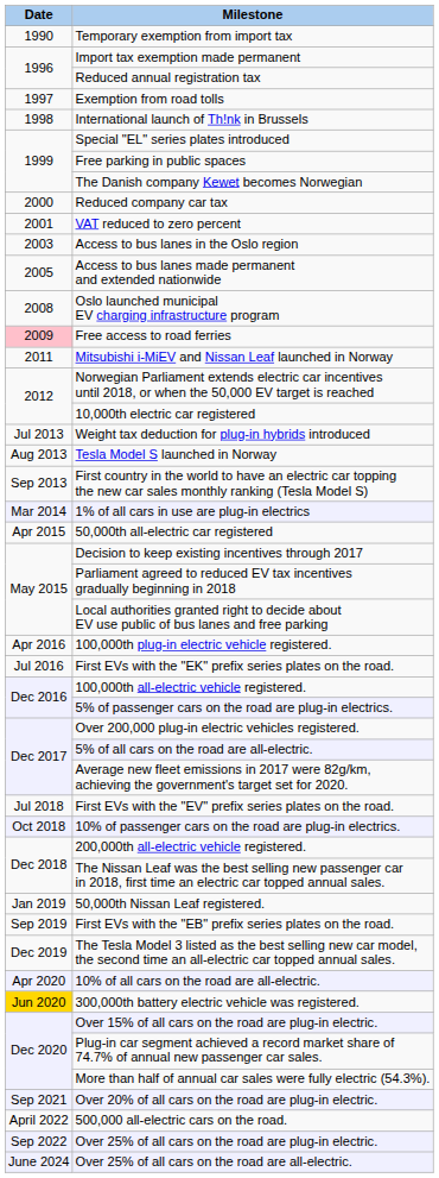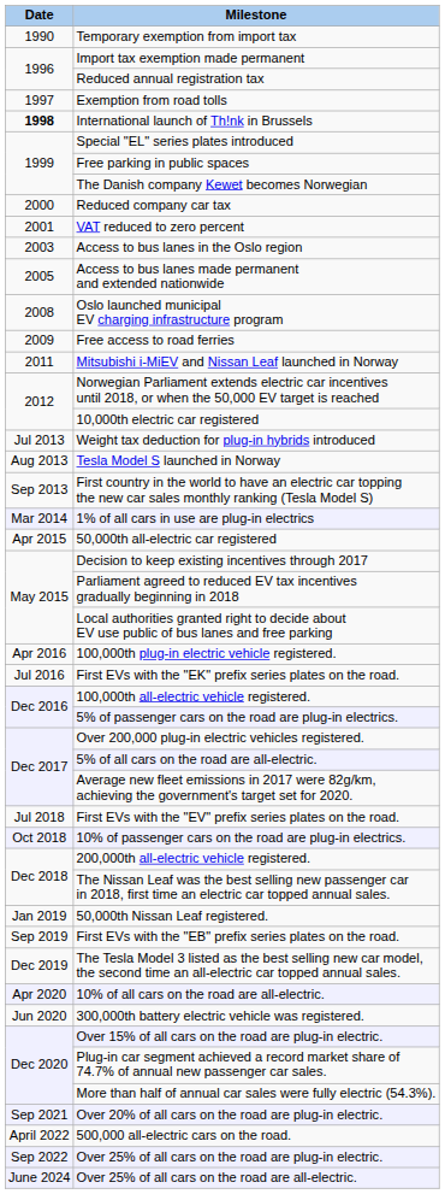International launch of Th!nk in Brussels | Date: normal -> bold
Free access to road ferries | Date: pink background -> no background
300,000th battery electric vehicle was registered. | Date: gold background -> no background
